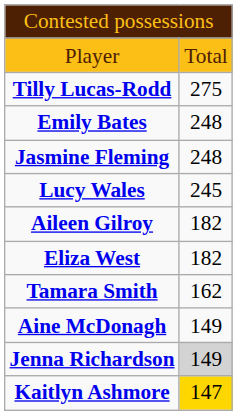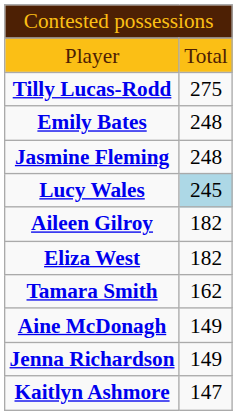Lucy Wales | column 2: no background -> lightblue background
Jenna Richardson | column 2: lightgrey background -> no background
Kaitlyn Ashmore | column 2: gold background -> no background
